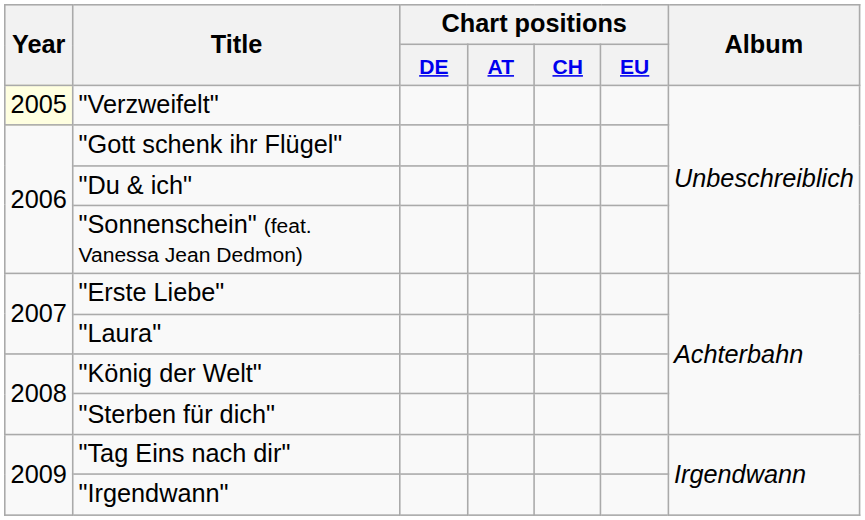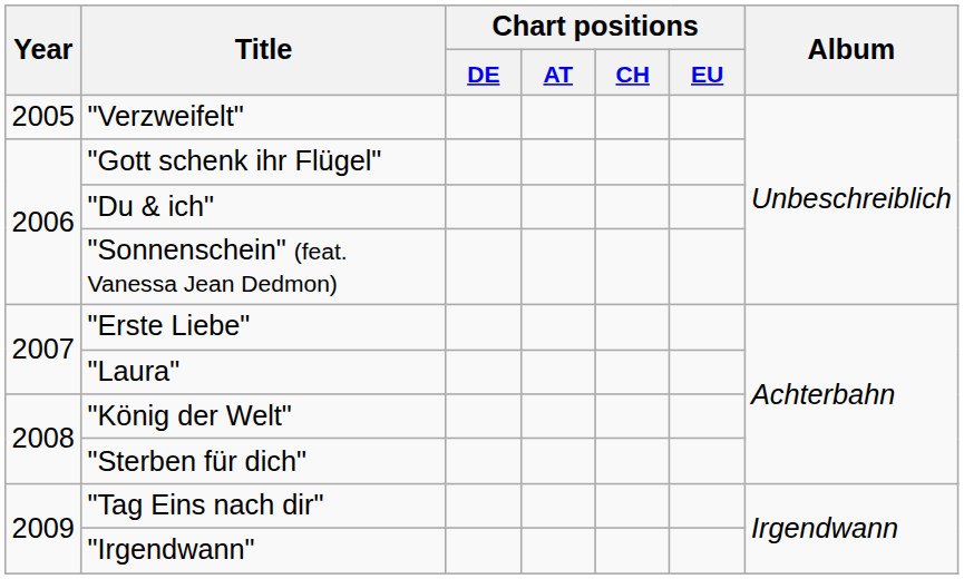"Verzweifelt" | Year: lightyellow background -> no background
